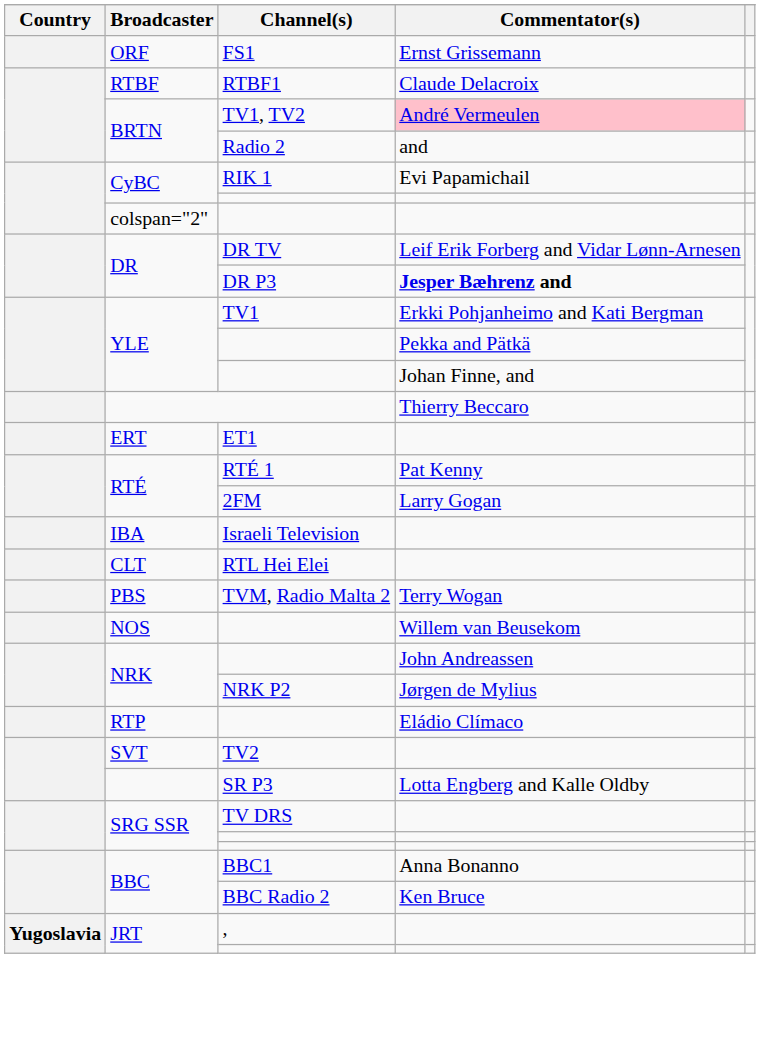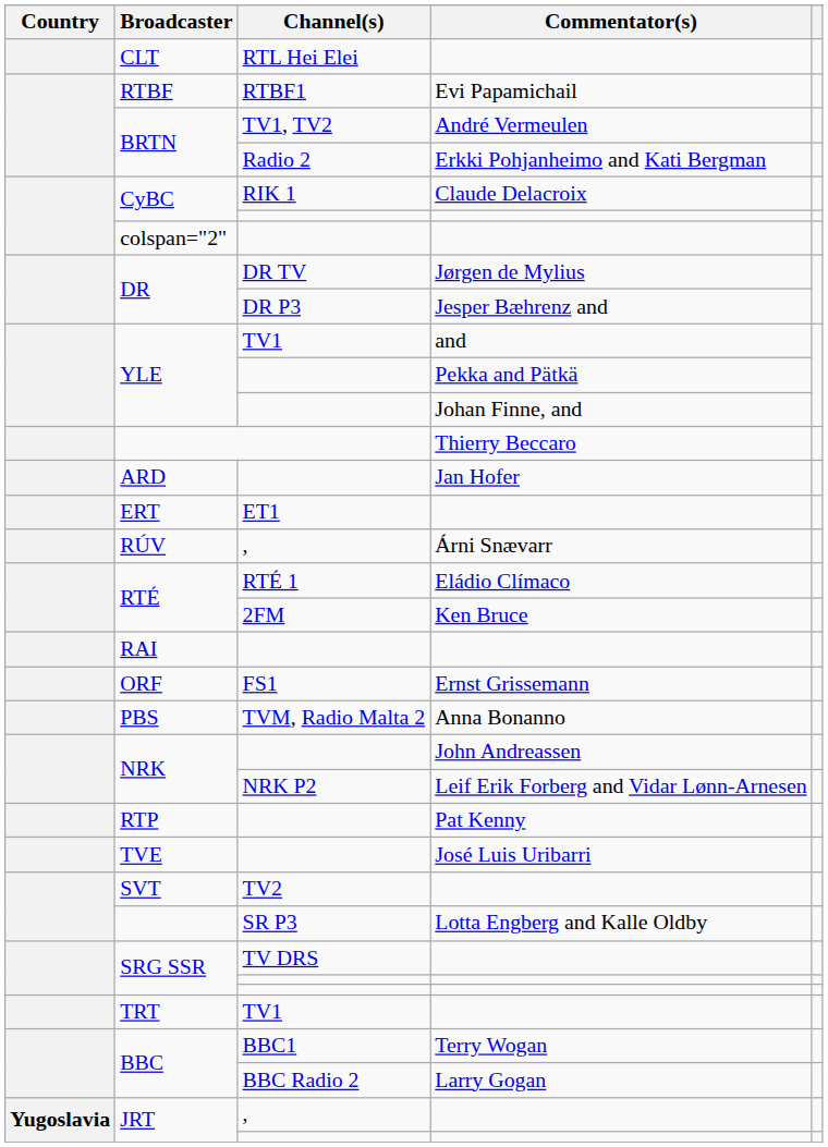rows swapped: ORF <-> CLT
RTBF | Commentator(s): Claude Delacroix -> Evi Papamichail
BRTN / TV1, TV2 | Commentator(s): pink background -> no background
BRTN / Radio 2 | Commentator(s): and -> Erkki Pohjanheimo and Kati Bergman
CyBC / RIK 1 | Commentator(s): Evi Papamichail -> Claude Delacroix
DR / DR TV | Commentator(s): Leif Erik Forberg and Vidar Lønn-Arnesen -> Jørgen de Mylius
DR / DR P3 | Commentator(s): bold -> normal
YLE / TV1 | Commentator(s): Erkki Pohjanheimo and Kati Bergman -> and
+ row: ARD | Jan Hofer
+ row: RÚV | , | Árni Snævarr
RTÉ / RTÉ 1 | Commentator(s): Pat Kenny -> Eládio Clímaco
RTÉ / 2FM | Commentator(s): Larry Gogan -> Ken Bruce
- row: IBA | Israeli Television
+ row: RAI
PBS | Commentator(s): Terry Wogan -> Anna Bonanno
- row: NOS | Willem van Beusekom
NRK / NRK P2 | Commentator(s): Jørgen de Mylius -> Leif Erik Forberg and Vidar Lønn-Arnesen
RTP | Commentator(s): Eládio Clímaco -> Pat Kenny
+ row: TVE | José Luis Uribarri
+ row: TRT | TV1
BBC / BBC1 | Commentator(s): Anna Bonanno -> Terry Wogan
BBC / BBC Radio 2 | Commentator(s): Ken Bruce -> Larry Gogan
